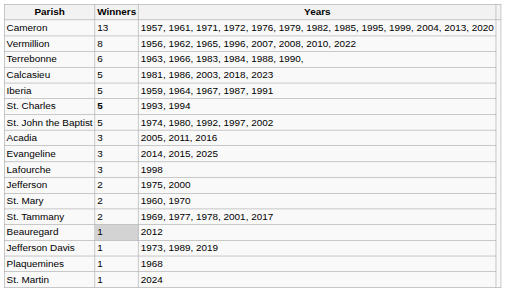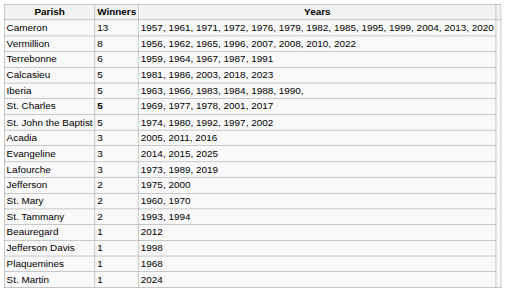Terrebonne | Years: 1963, 1966, 1983, 1984, 1988, 1990, -> 1959, 1964, 1967, 1987, 1991
Iberia | Years: 1959, 1964, 1967, 1987, 1991 -> 1963, 1966, 1983, 1984, 1988, 1990,
St. Charles | Years: 1993, 1994 -> 1969, 1977, 1978, 2001, 2017
Lafourche | Years: 1998 -> 1973, 1989, 2019
St. Tammany | Years: 1969, 1977, 1978, 2001, 2017 -> 1993, 1994
Beauregard | Winners: lightgrey background -> no background
Jefferson Davis | Years: 1973, 1989, 2019 -> 1998
